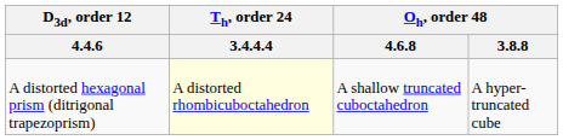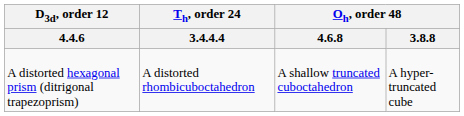A distorted hexagonal prism (ditrigonal trapezoprism) | Th, order 24 / 3.4.4.4: lightyellow background -> no background
